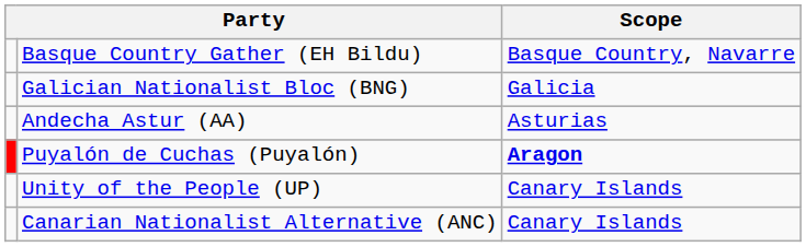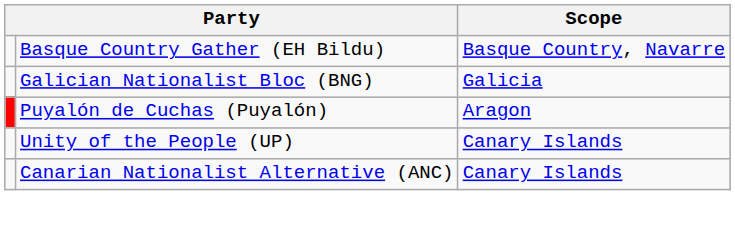- row: Andecha Astur (AA) | Asturias
Puyalón de Cuchas (Puyalón) | Scope: bold -> normal
